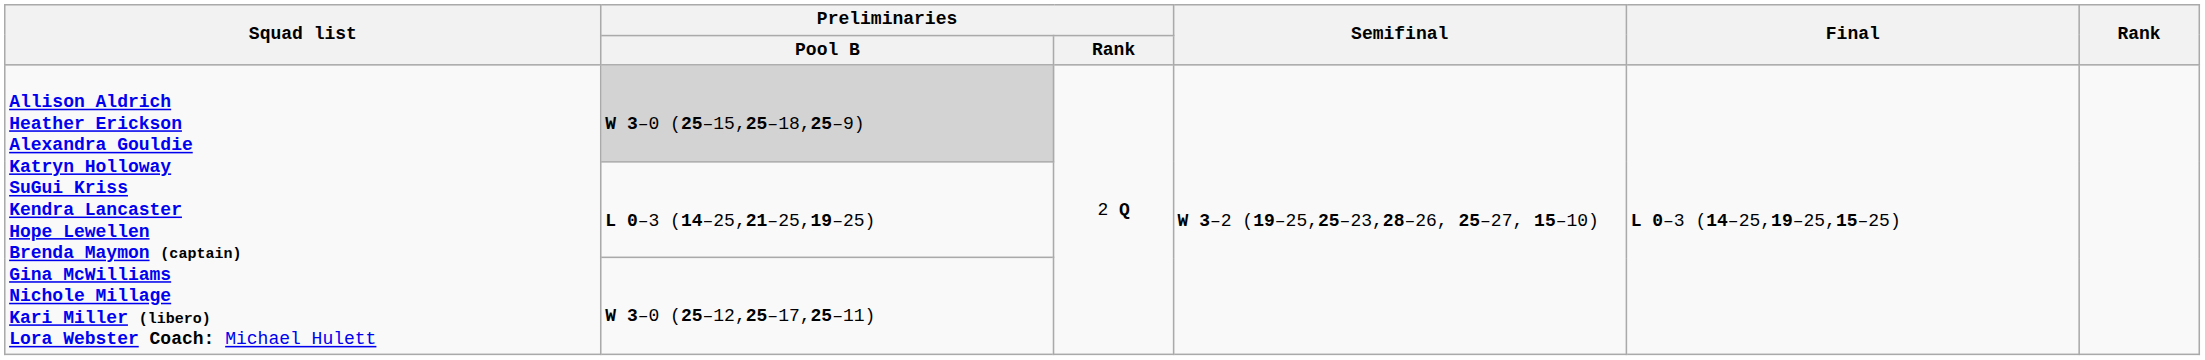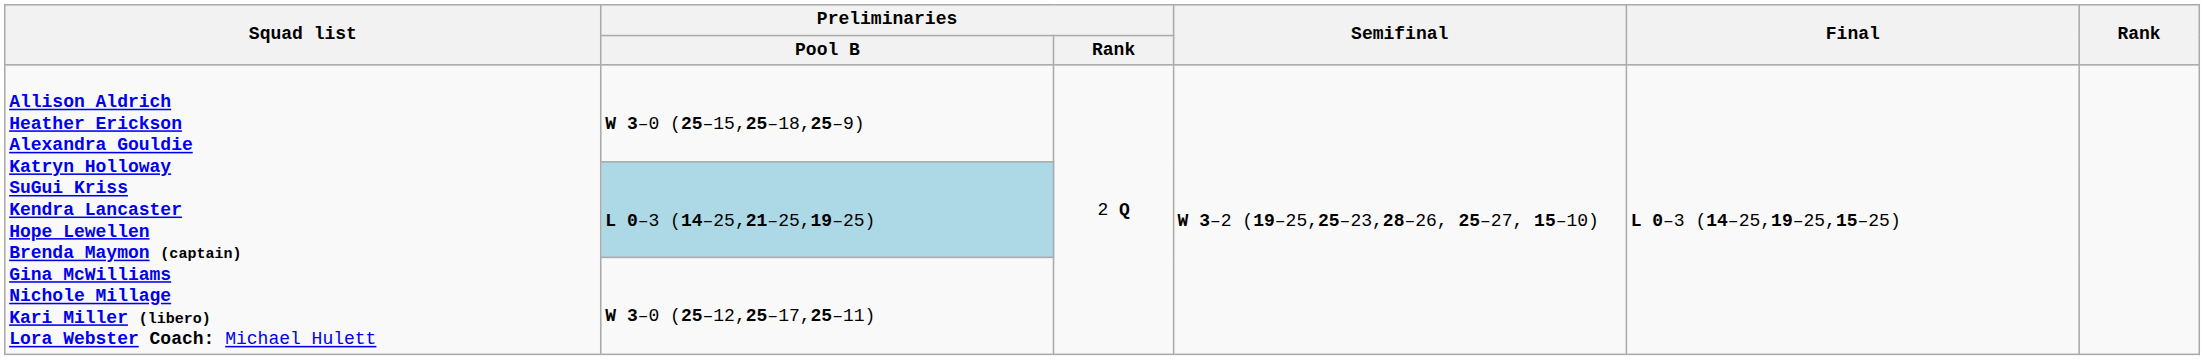W 3–0 (25–15,25–18,25–9) | Preliminaries / Pool B: lightgrey background -> no background
L 0–3 (14–25,21–25,19–25) | Preliminaries / Pool B: no background -> lightblue background
